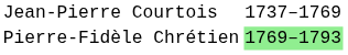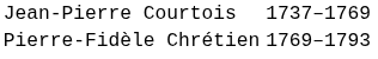Pierre-Fidèle Chrétien | column 2: lightgreen background -> no background
